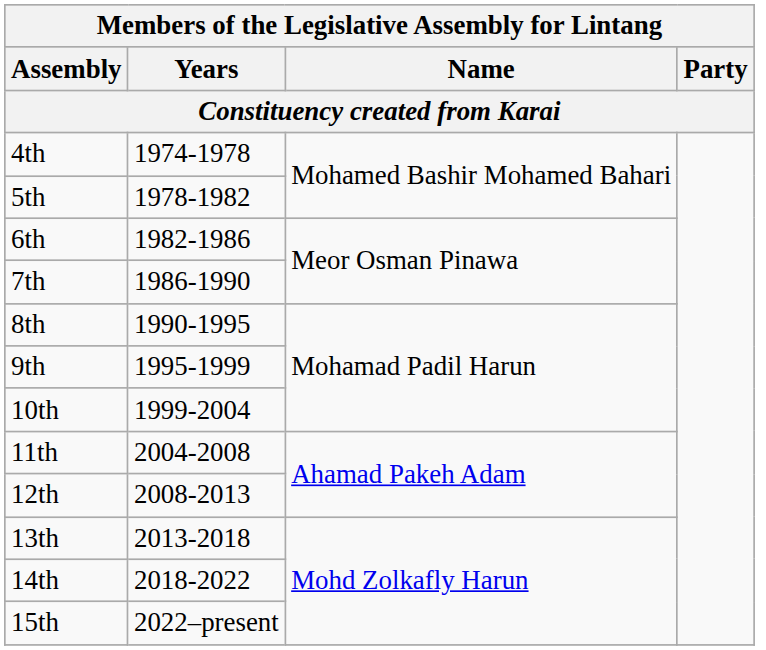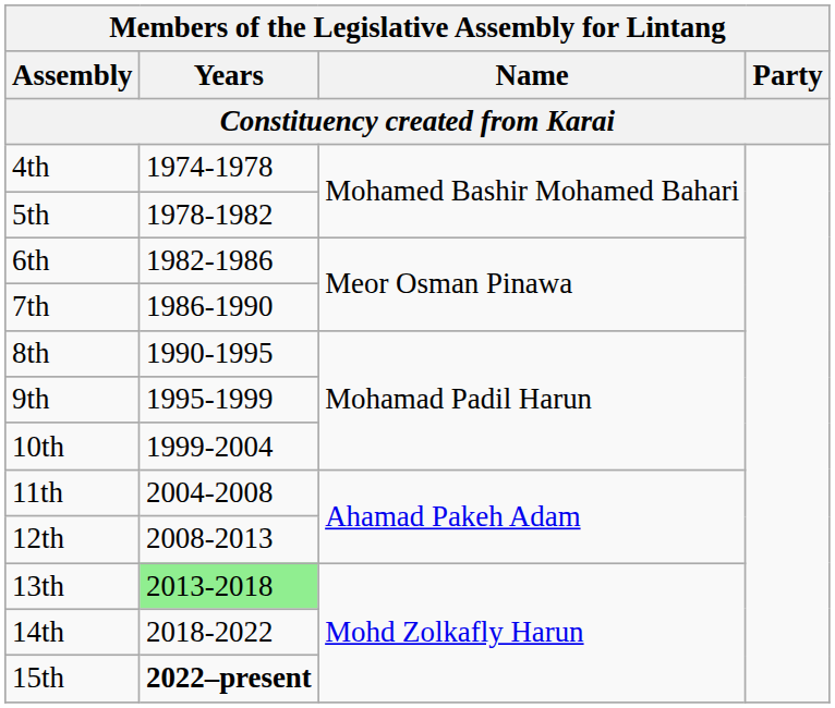13th | Years: no background -> lightgreen background
15th | Years: normal -> bold
